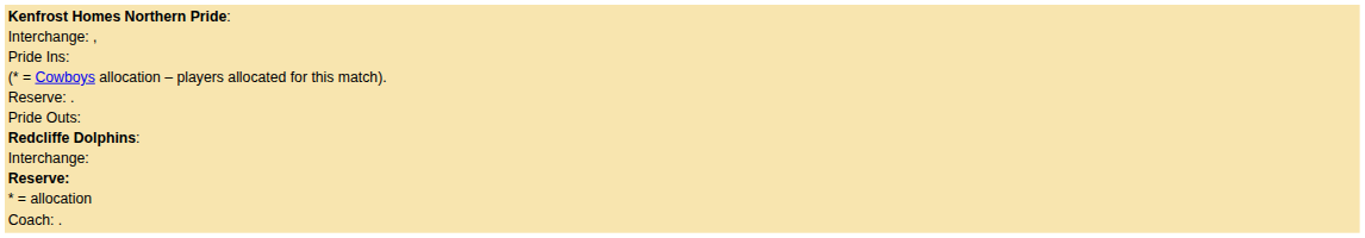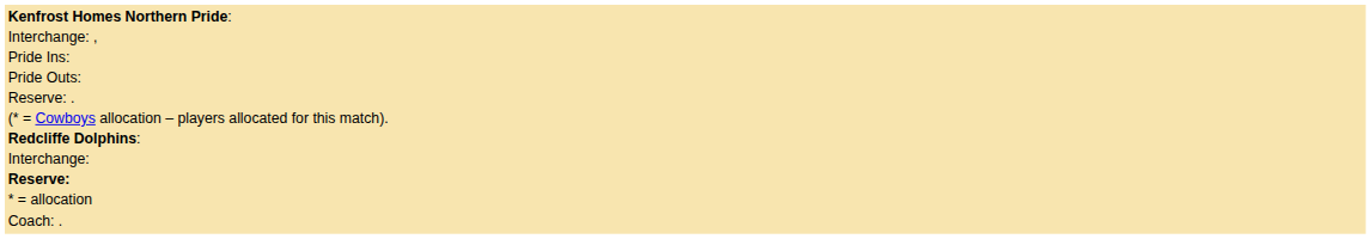row 4 | column 1: (* = Cowboys allocation – players allocated for this match). -> Pride Outs:
row 6 | column 1: Pride Outs: -> (* = Cowboys allocation – players allocated for this match).
